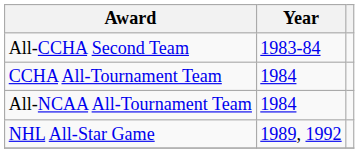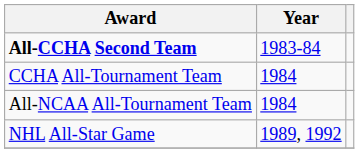row 2 | Award: normal -> bold
